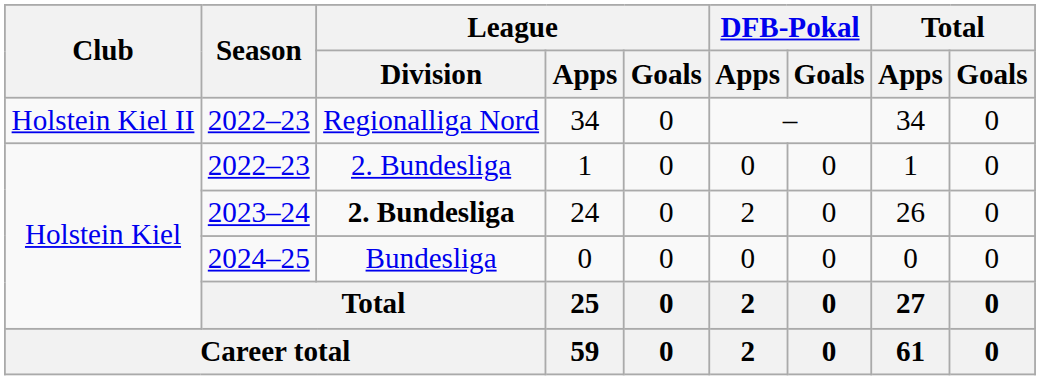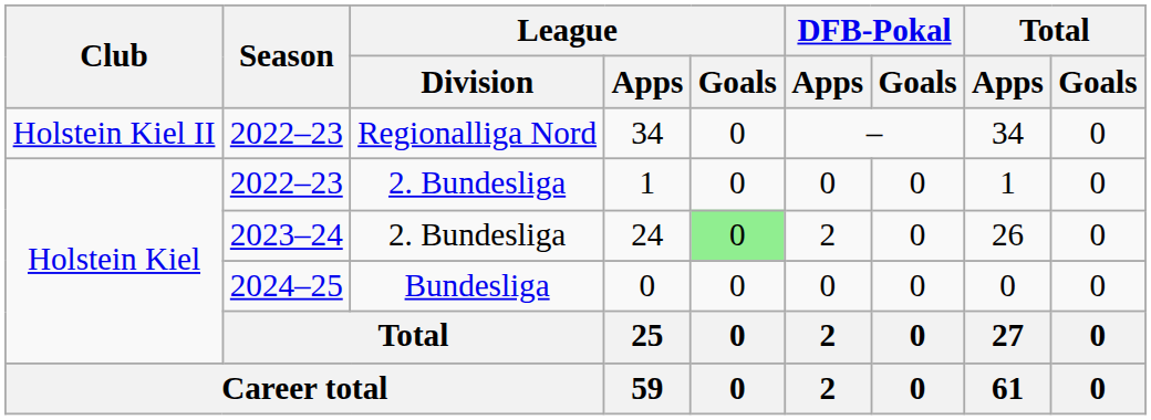24 | League / Division: bold -> normal
24 | League / Goals: no background -> lightgreen background
